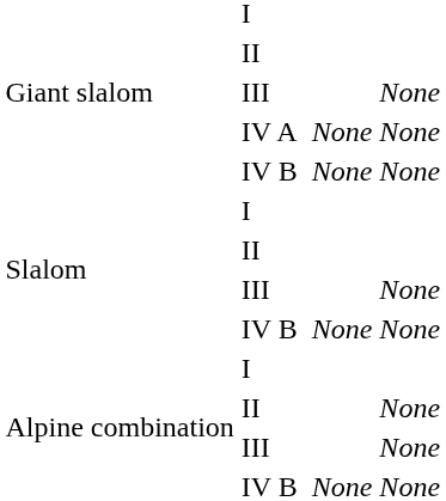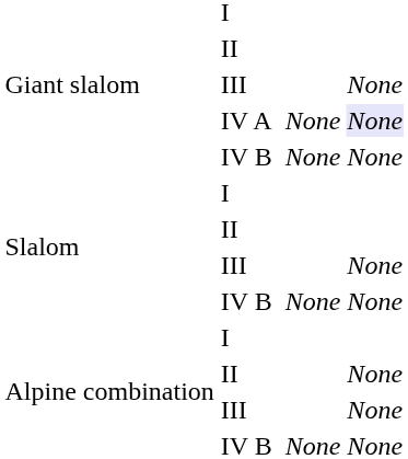IV A | column 4: no background -> lavender background
